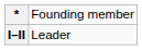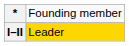I–II | column 2: no background -> gold background
